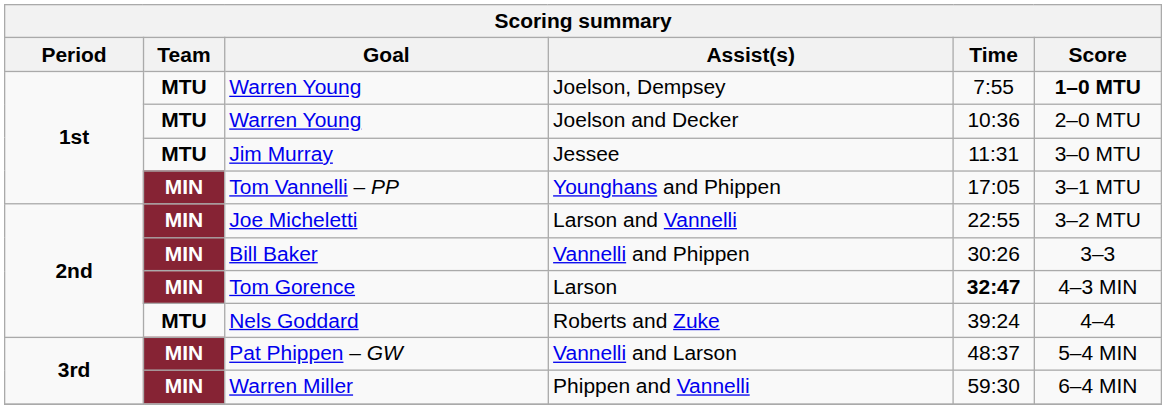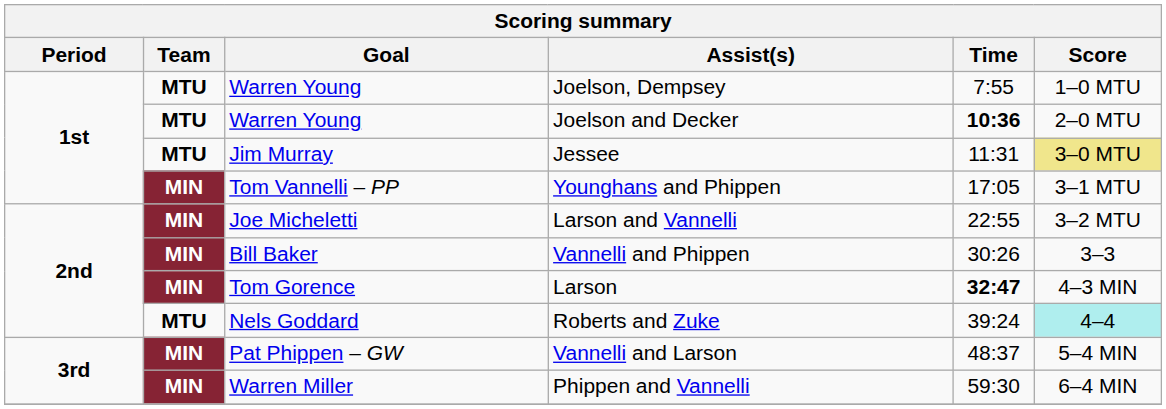Joelson, Dempsey | Score: bold -> normal
Joelson and Decker | Time: normal -> bold
Jessee | Score: no background -> khaki background
Roberts and Zuke | Score: no background -> paleturquoise background
